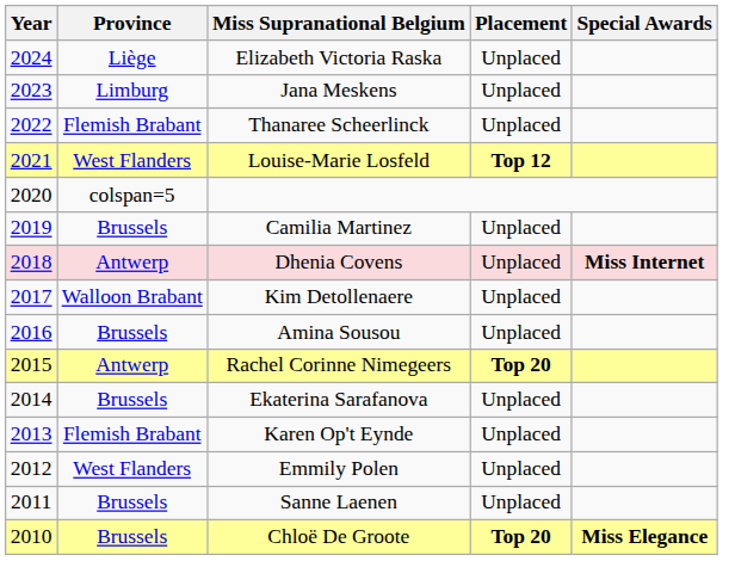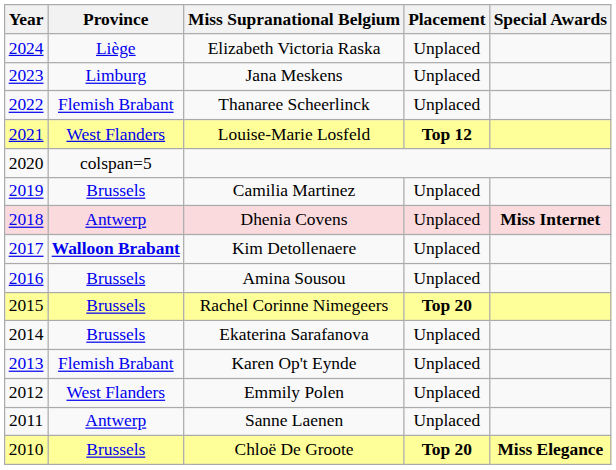Kim Detollenaere | Province: normal -> bold
Rachel Corinne Nimegeers | Province: Antwerp -> Brussels
Sanne Laenen | Province: Brussels -> Antwerp
